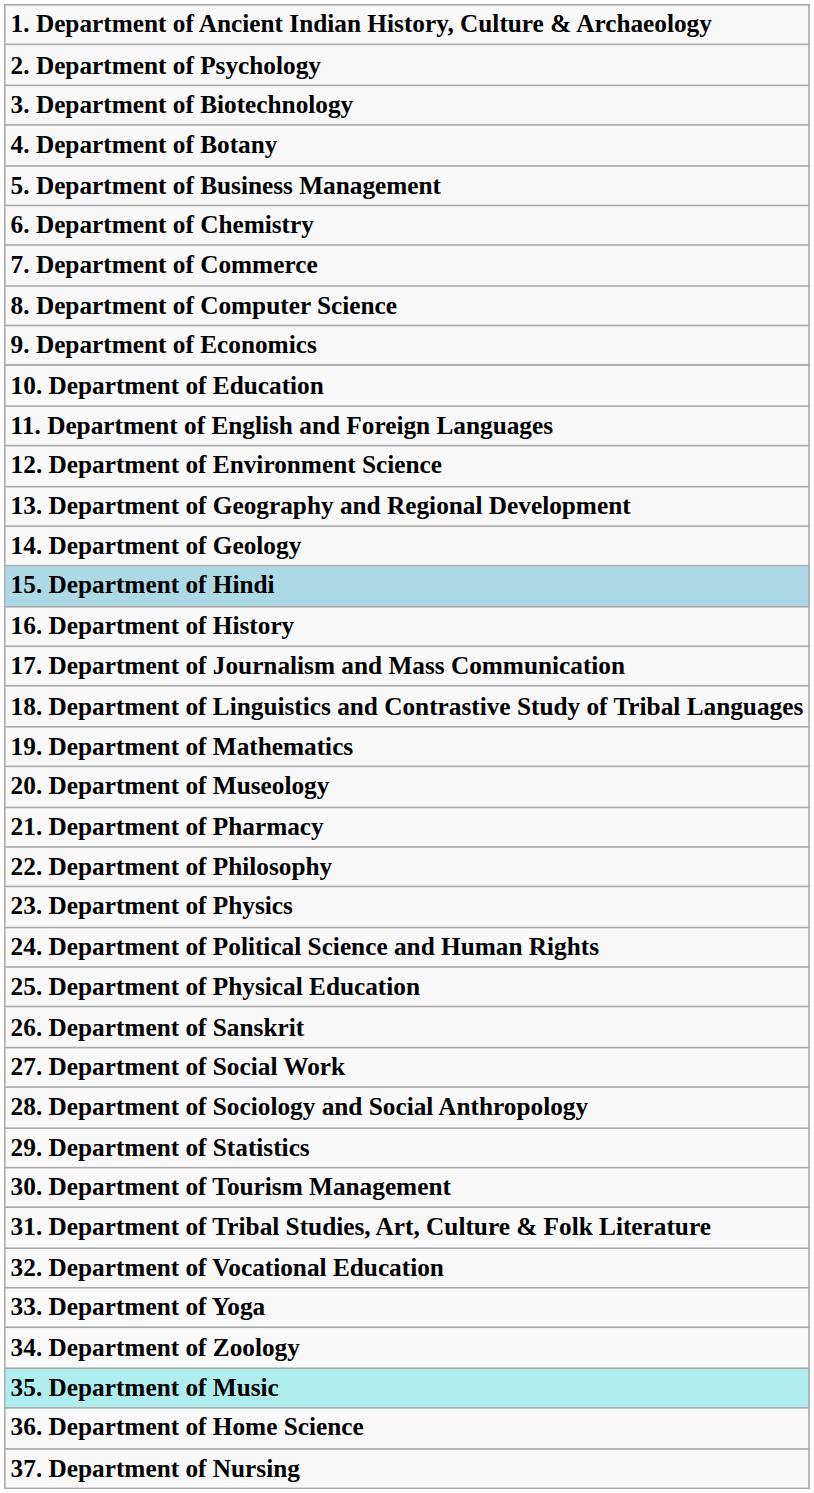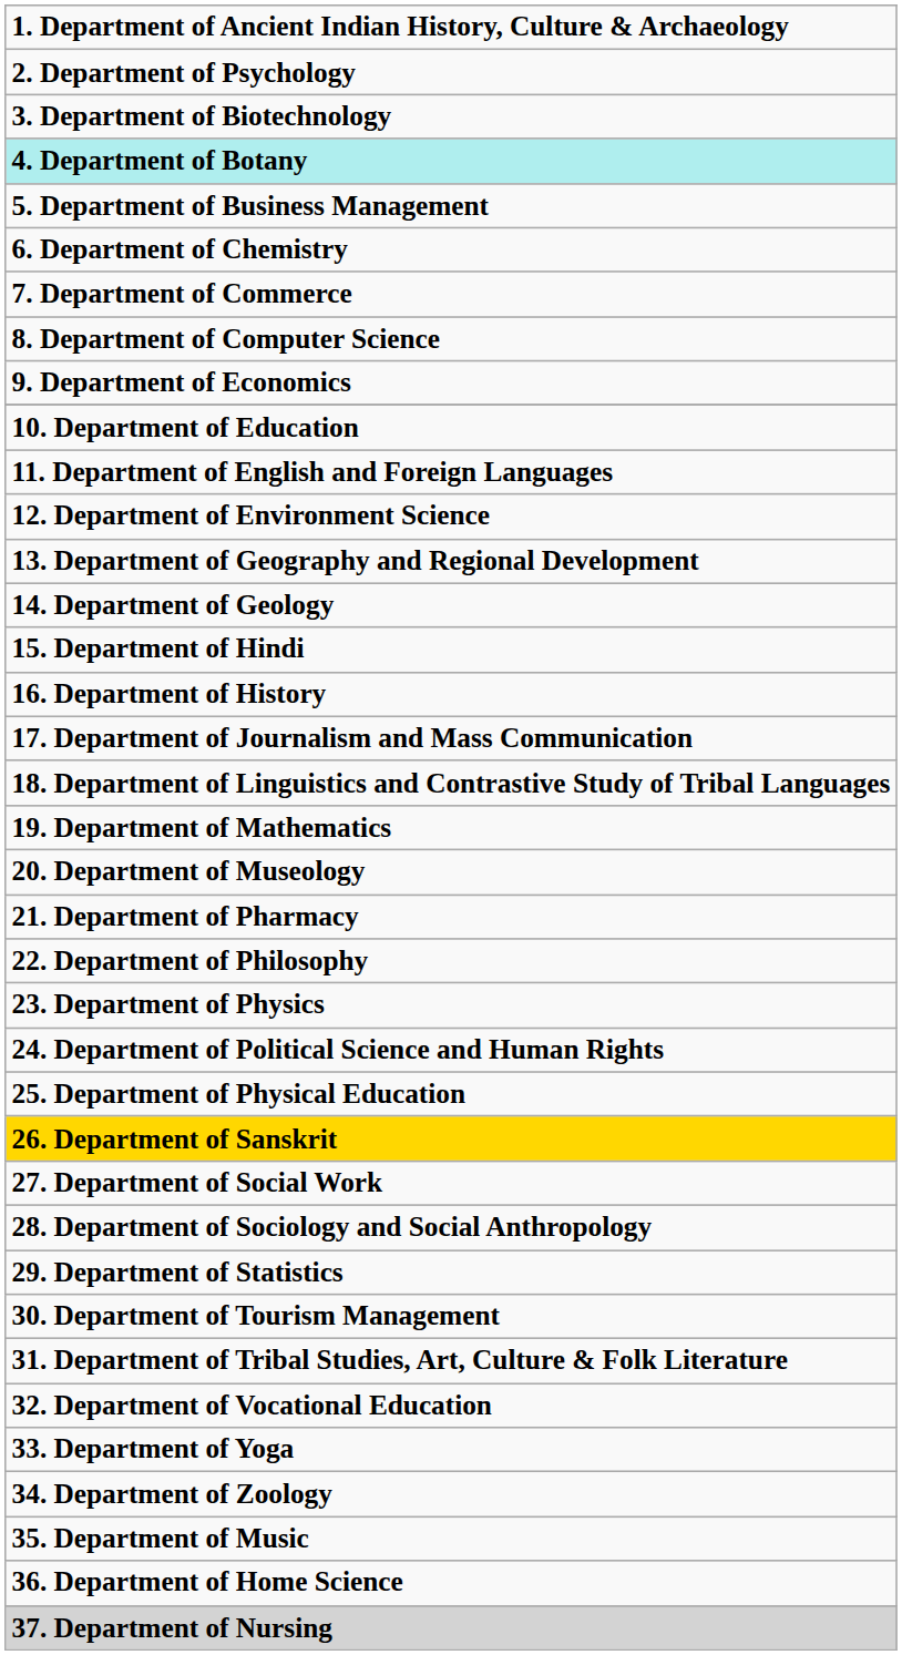row 4 | column 1: no background -> paleturquoise background
row 15 | column 1: lightblue background -> no background
row 26 | column 1: no background -> gold background
row 35 | column 1: paleturquoise background -> no background
row 37 | column 1: no background -> lightgrey background
